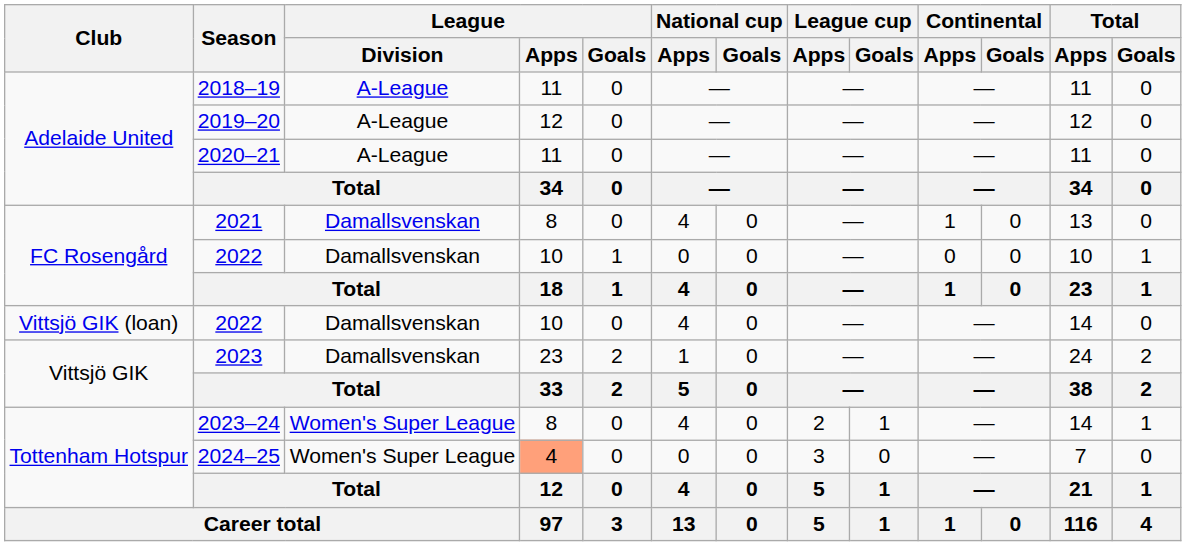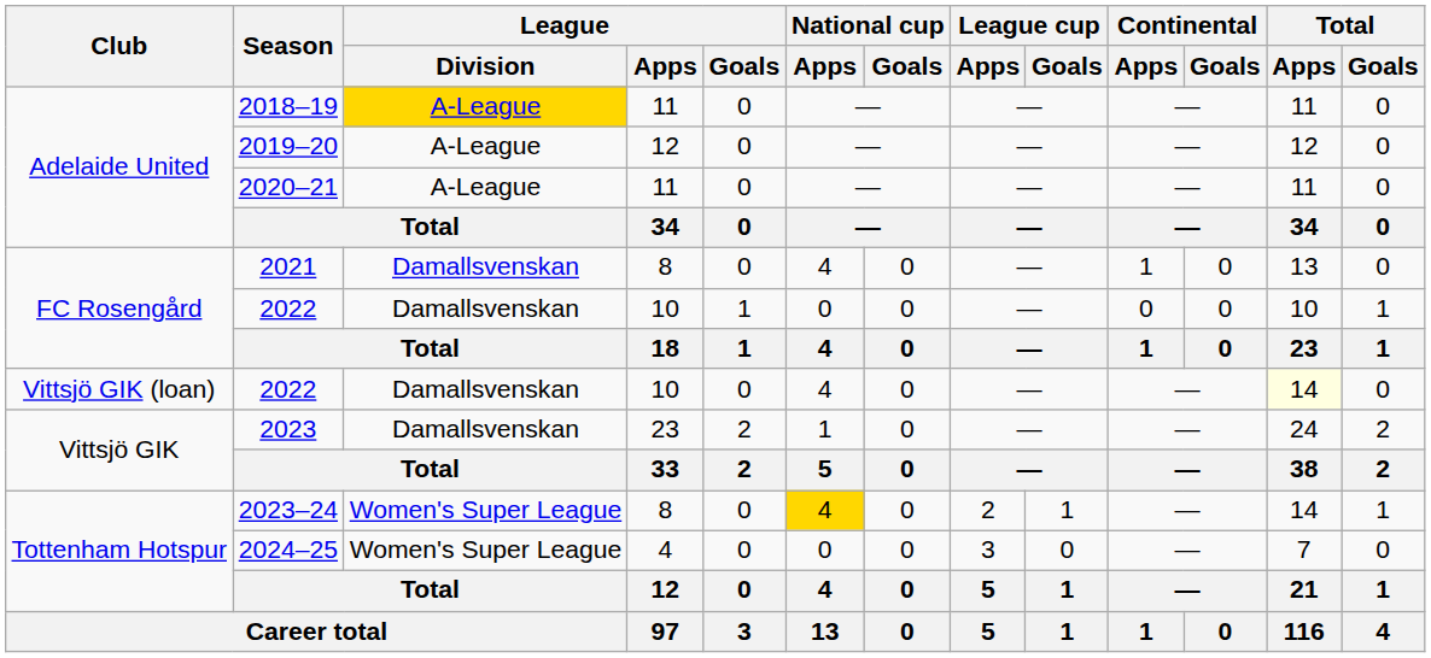2018–19 | League / Division: no background -> gold background
Vittsjö GIK (loan) / 2022 | Total / Apps: no background -> lightyellow background
2023–24 | National cup / Apps: no background -> gold background
2024–25 | League / Apps: lightsalmon background -> no background
